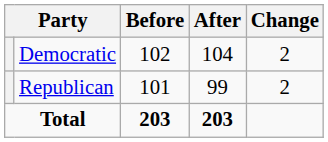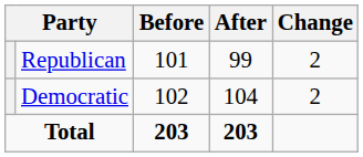rows swapped: Democratic <-> Republican
